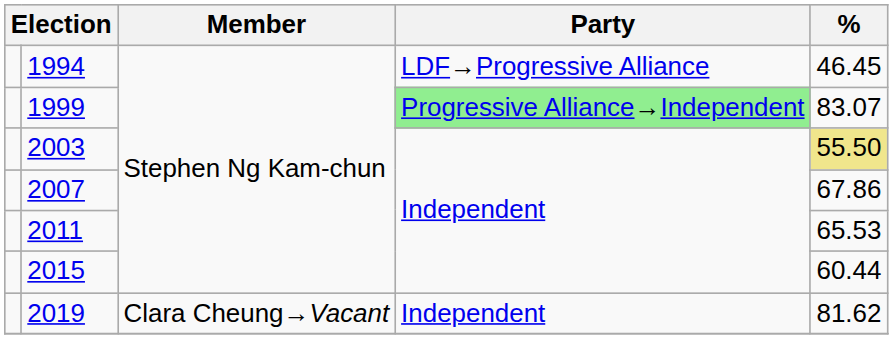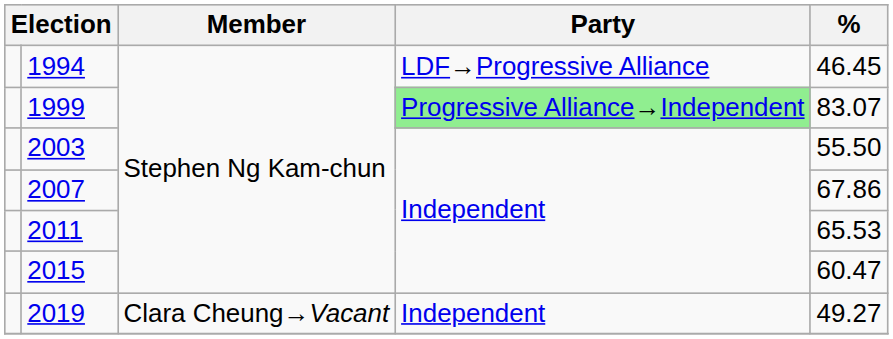2003 | %: khaki background -> no background
2015 | %: 60.44 -> 60.47
2019 | %: 81.62 -> 49.27
